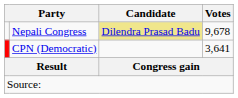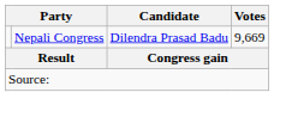Nepali Congress | Candidate: khaki background -> no background
Nepali Congress | Votes: 9,678 -> 9,669
- row: CPN (Democratic) | 3,641
